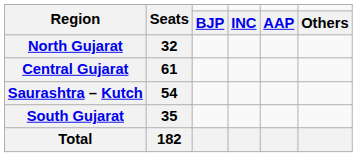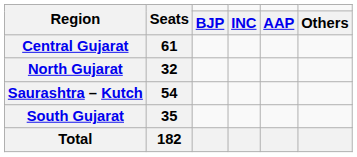rows swapped: North Gujarat <-> Central Gujarat
